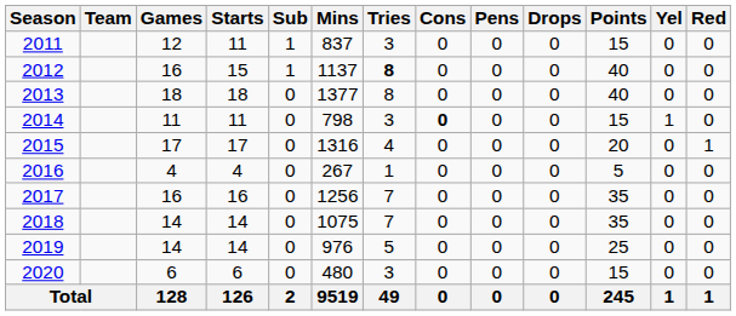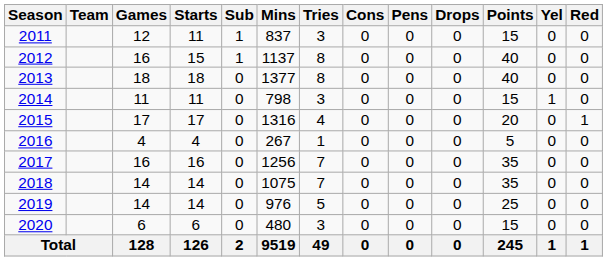2012 | Tries: bold -> normal
2014 | Cons: bold -> normal
